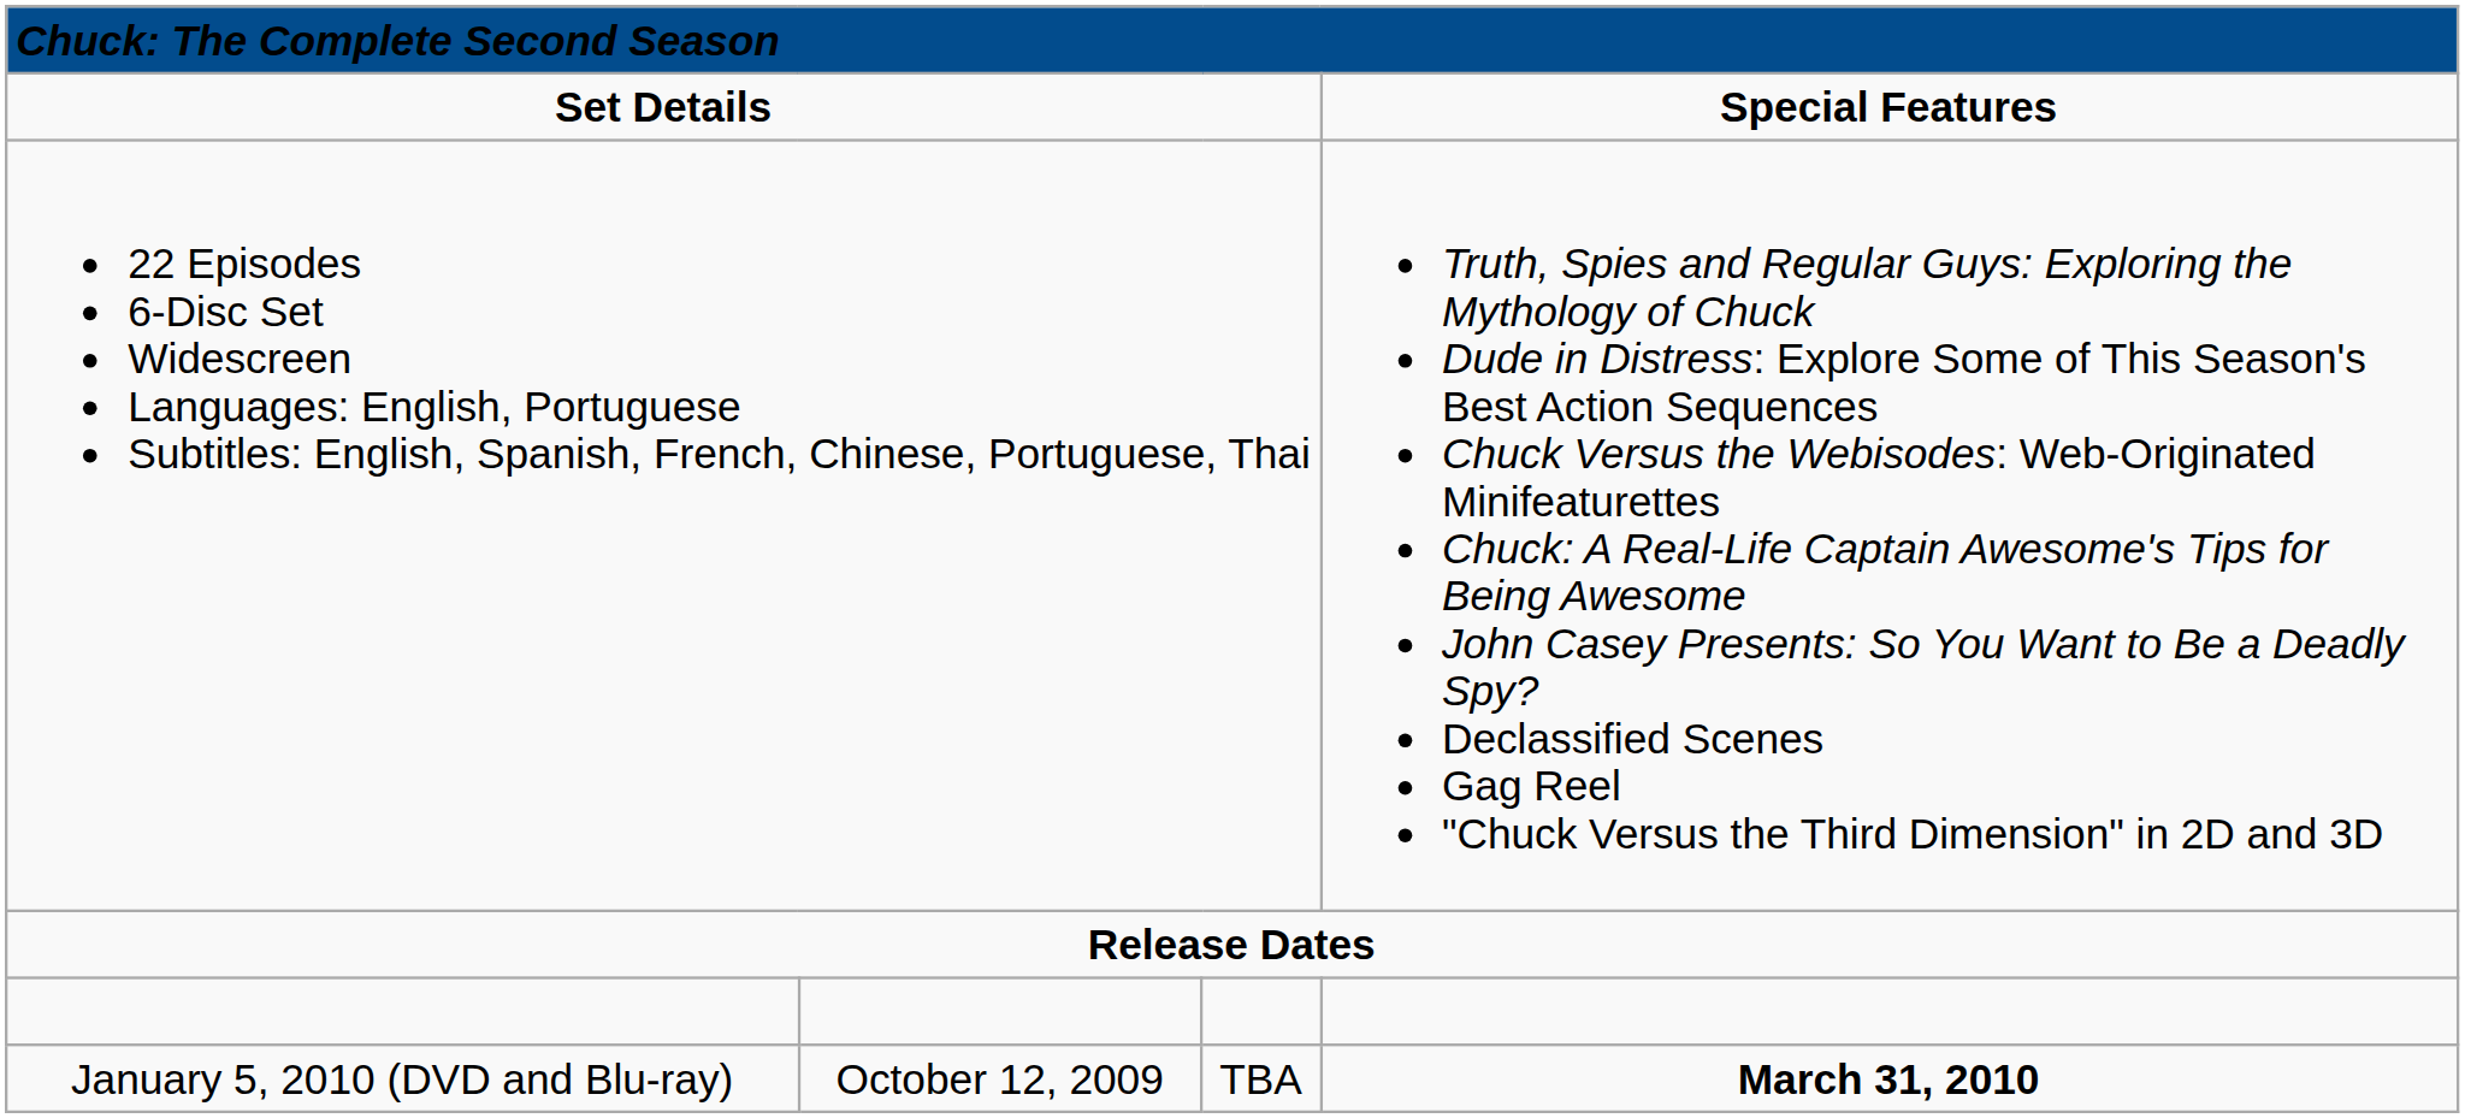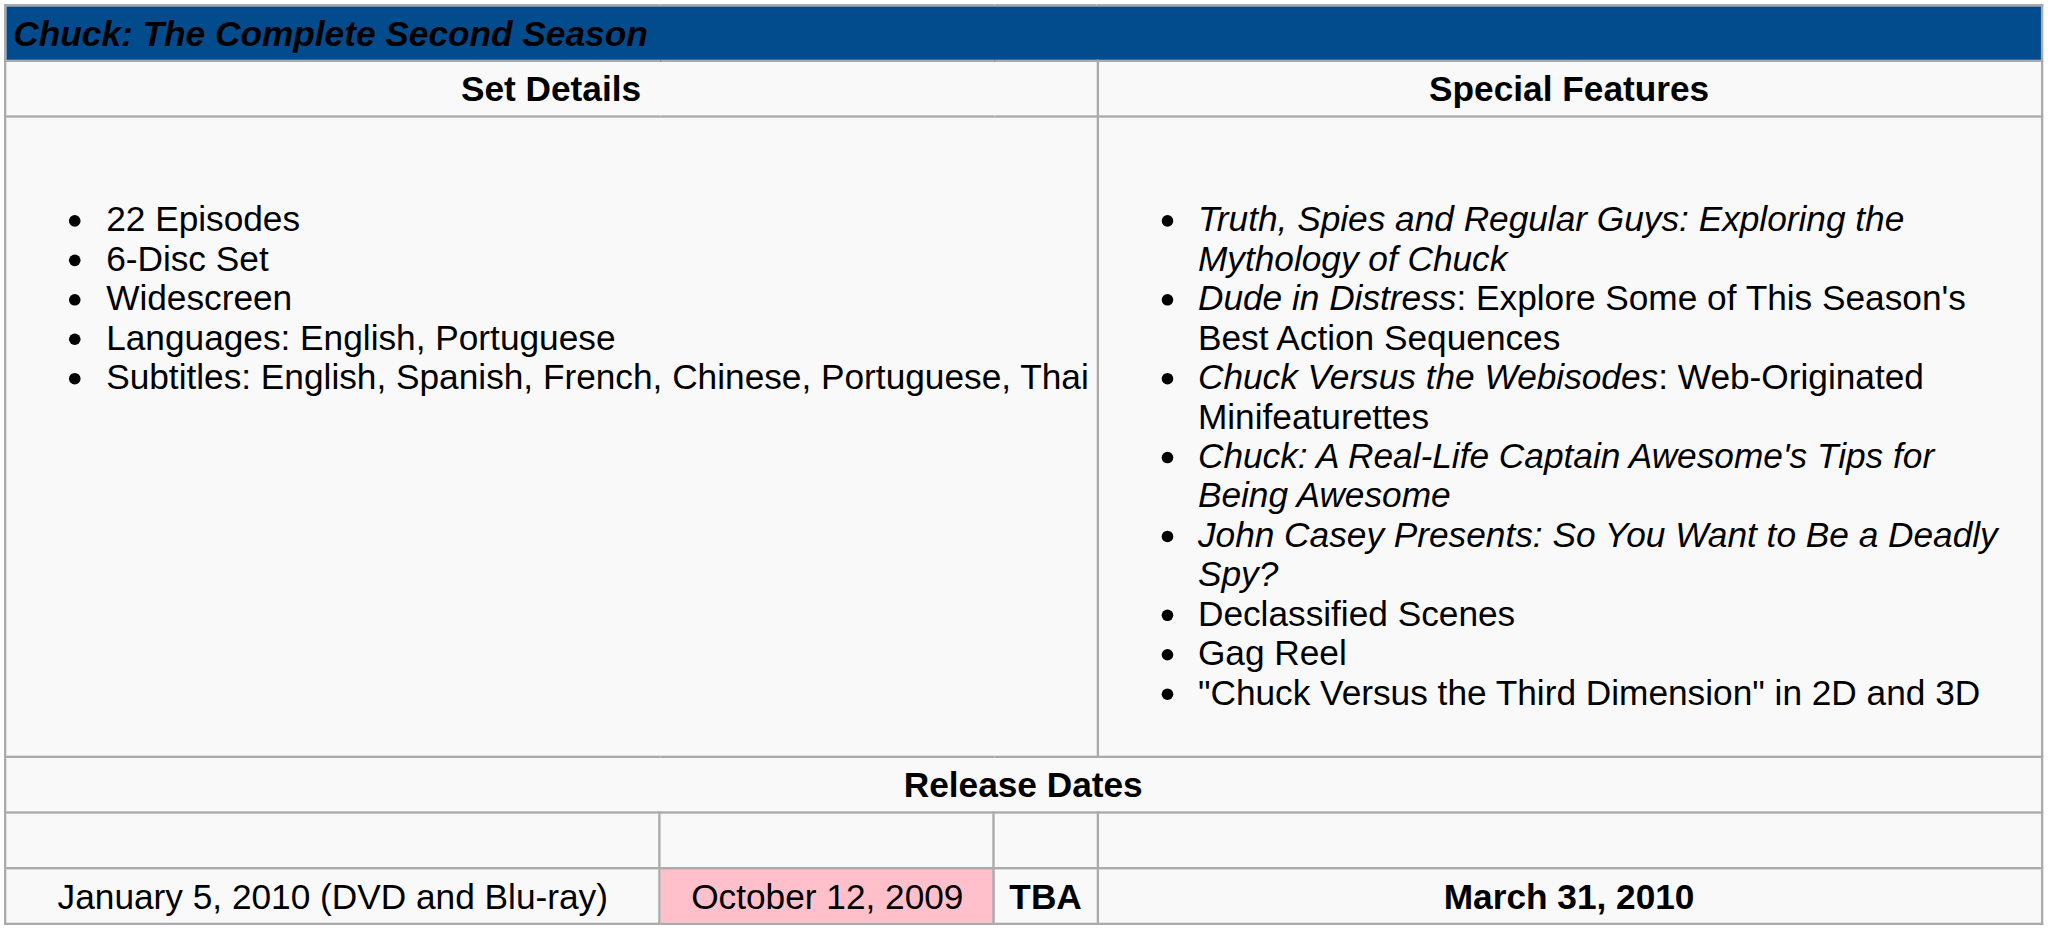January 5, 2010 (DVD and Blu-ray) | column 2: no background -> pink background
January 5, 2010 (DVD and Blu-ray) | column 3: normal -> bold
